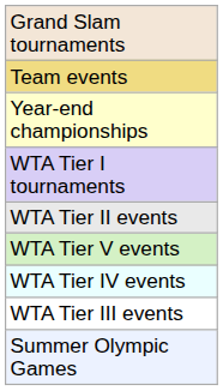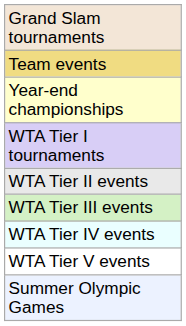row 6 | column 1: WTA Tier V events -> WTA Tier III events
row 8 | column 1: WTA Tier III events -> WTA Tier V events
